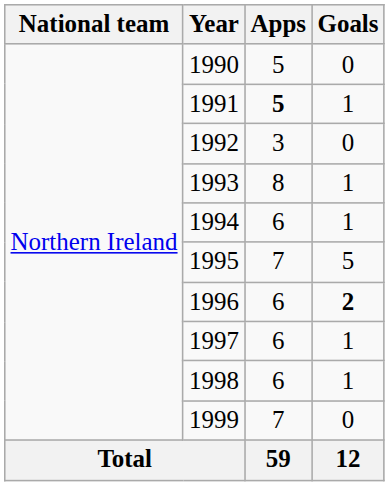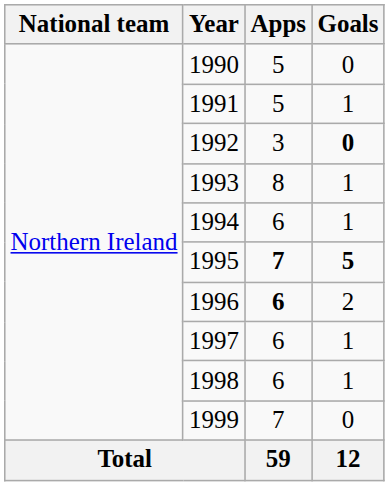1991 | Apps: bold -> normal
1992 | Goals: normal -> bold
1995 | Apps: normal -> bold
1995 | Goals: normal -> bold
1996 | Apps: normal -> bold
1996 | Goals: bold -> normal
